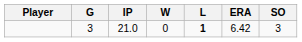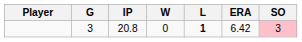row 2 | IP: 21.0 -> 20.8
row 2 | SO: no background -> pink background
